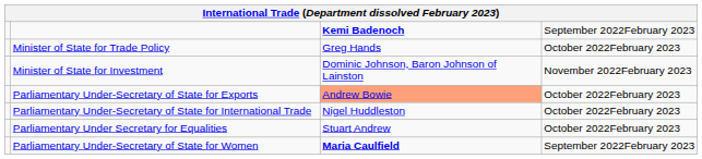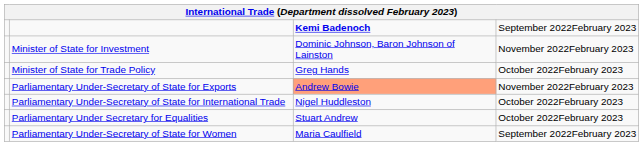rows swapped: Minister of State for Trade Policy <-> Minister of State for Investment
Parliamentary Under-Secretary of State for Exports | column 4: October 2022February 2023 -> November 2022February 2023
Parliamentary Under-Secretary of State for Women | column 3: bold -> normal
